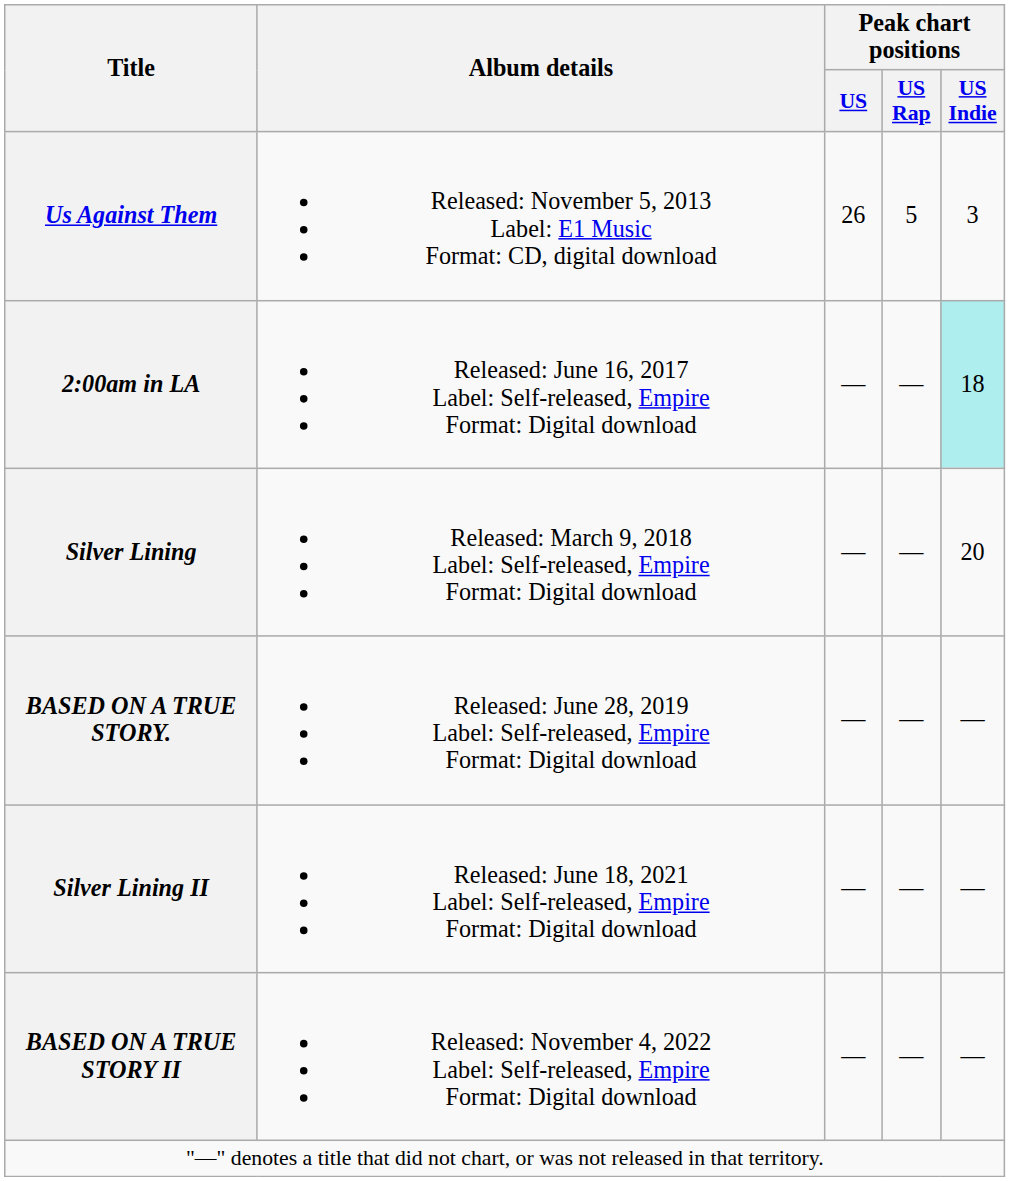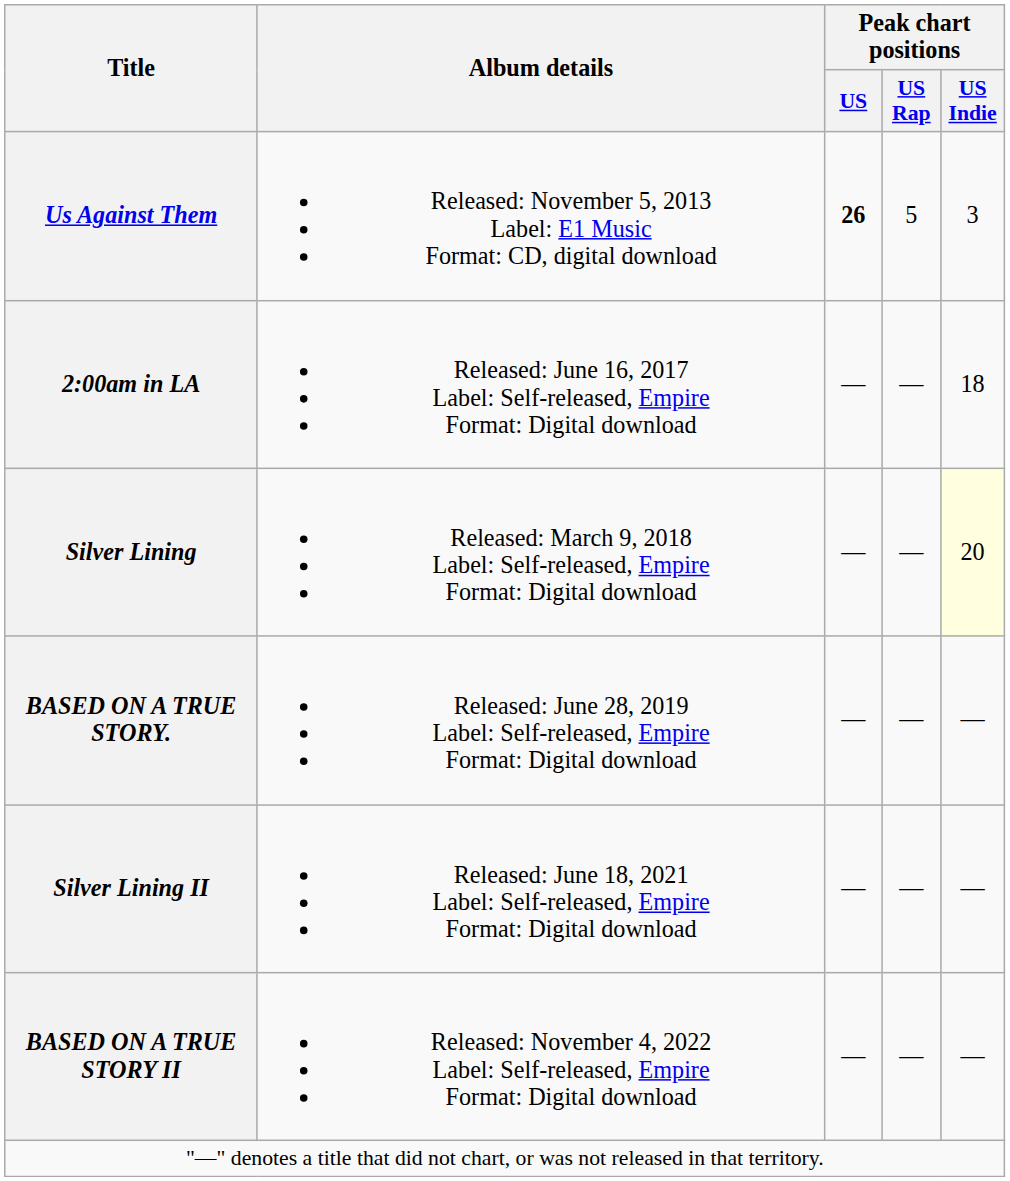Us Against Them | Peak chart positions / US: normal -> bold
2:00am in LA | Peak chart positions / US Indie: paleturquoise background -> no background
Silver Lining | Peak chart positions / US Indie: no background -> lightyellow background
